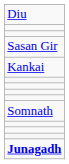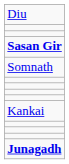row 4 | column 1: normal -> bold
row 5 | column 1: Kankai -> Somnath
row 10 | column 1: Somnath -> Kankai
